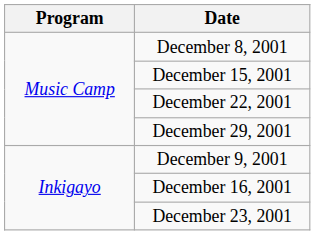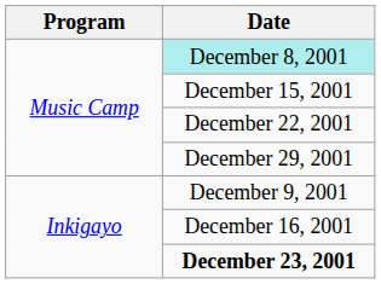December 8, 2001 | Date: no background -> paleturquoise background
December 23, 2001 | Date: normal -> bold
